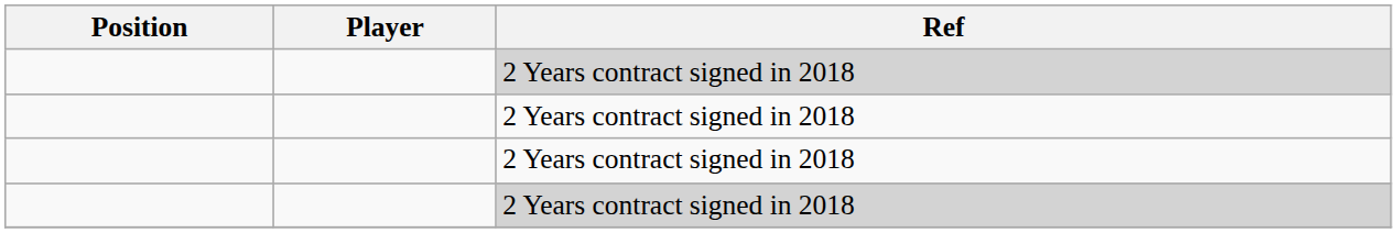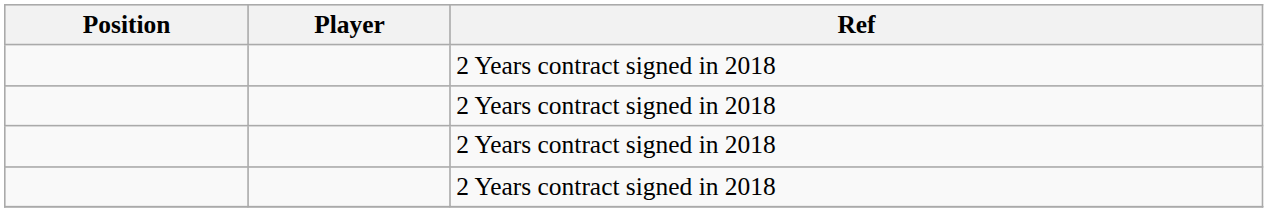row 2 | Ref: lightgrey background -> no background
row 5 | Ref: lightgrey background -> no background
